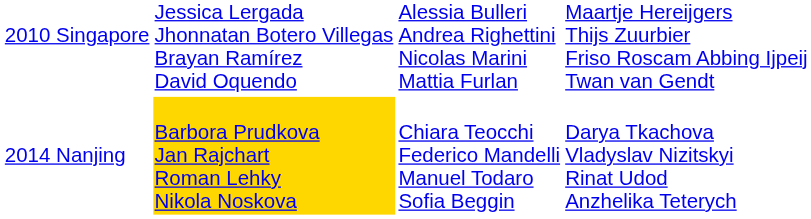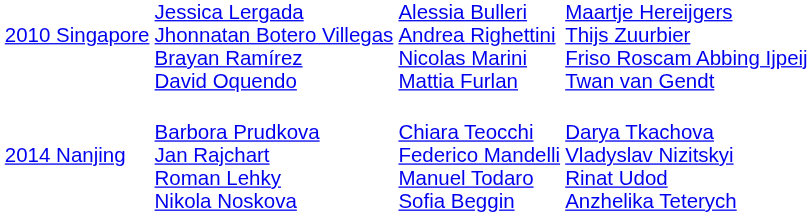2014 Nanjing | column 2: gold background -> no background
